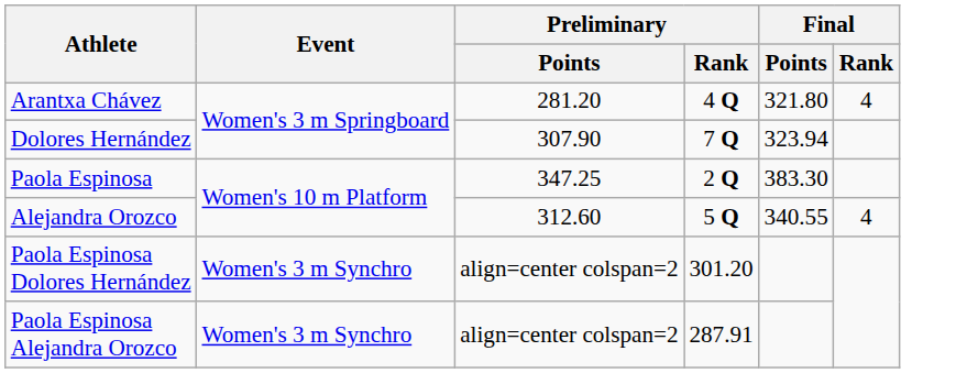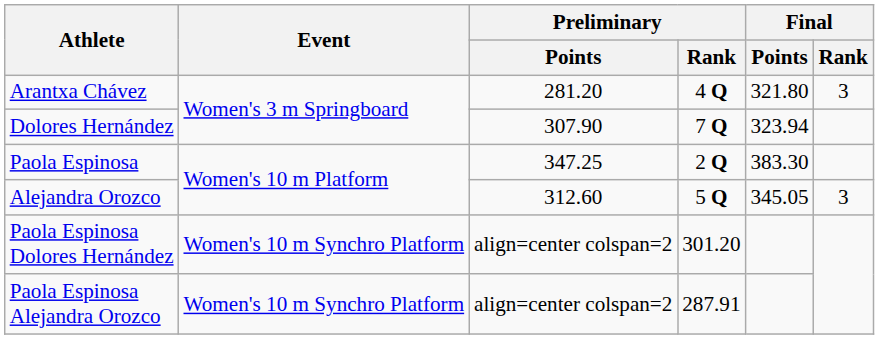Arantxa Chávez | Final / Rank: 4 -> 3
Alejandra Orozco | Final / Points: 340.55 -> 345.05
Alejandra Orozco | Final / Rank: 4 -> 3
Paola Espinosa Dolores Hernández | Event: Women's 3 m Synchro -> Women's 10 m Synchro Platform
Paola Espinosa Alejandra Orozco | Event: Women's 3 m Synchro -> Women's 10 m Synchro Platform
